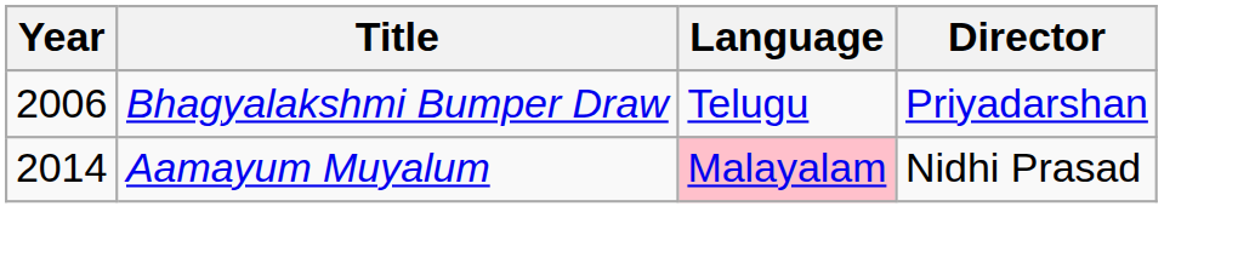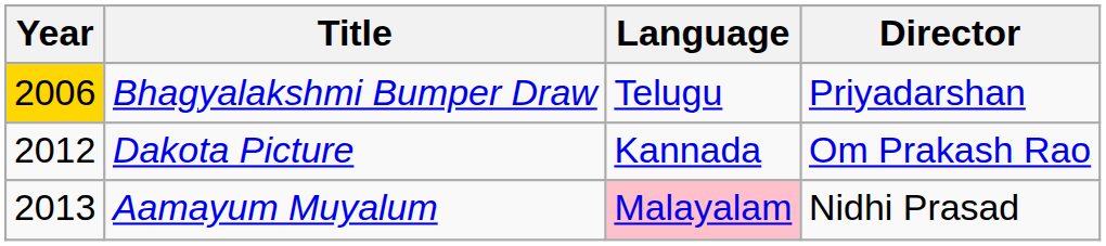Bhagyalakshmi Bumper Draw | Year: no background -> gold background
+ row: 2012 | Dakota Picture | Kannada | Om Prakash Rao
Aamayum Muyalum | Year: 2014 -> 2013
